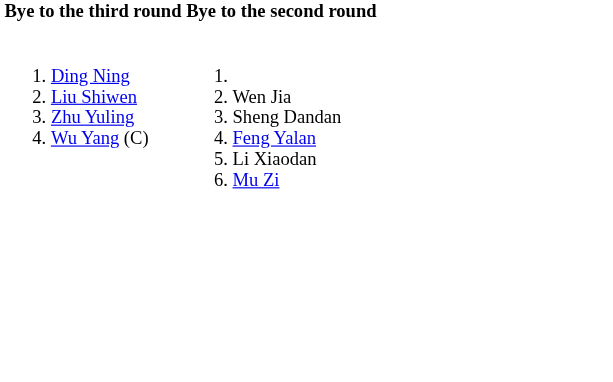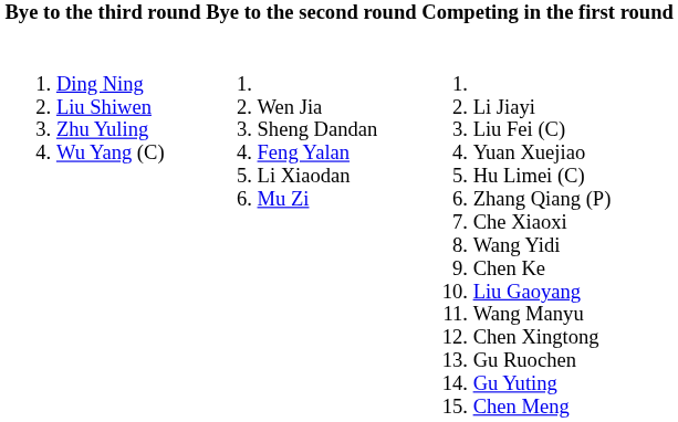+ column: Competing in the first round | Li Jiayi Liu Fei (C) Yuan Xuejiao Hu Limei (C) Zhang Qiang (P) Che Xiaoxi Wang Yidi Chen Ke Liu Gaoyang Wang Manyu Chen Xingtong Gu Ruochen Gu Yuting Chen Meng
